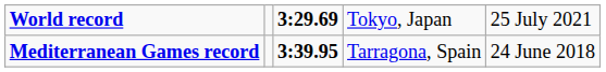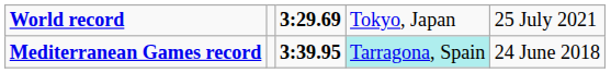Mediterranean Games record | column 4: no background -> paleturquoise background
